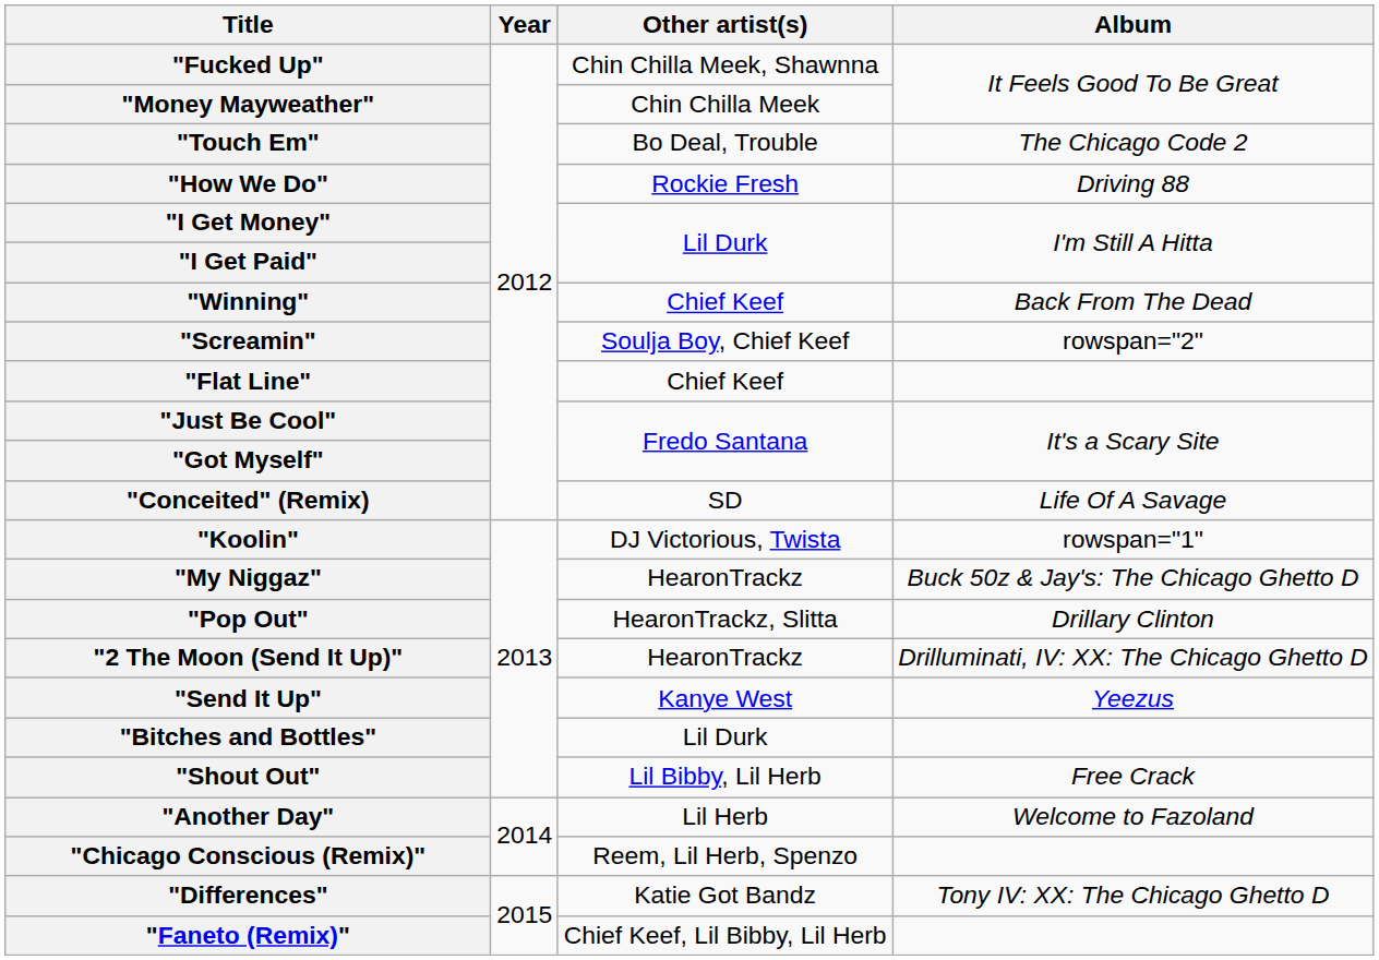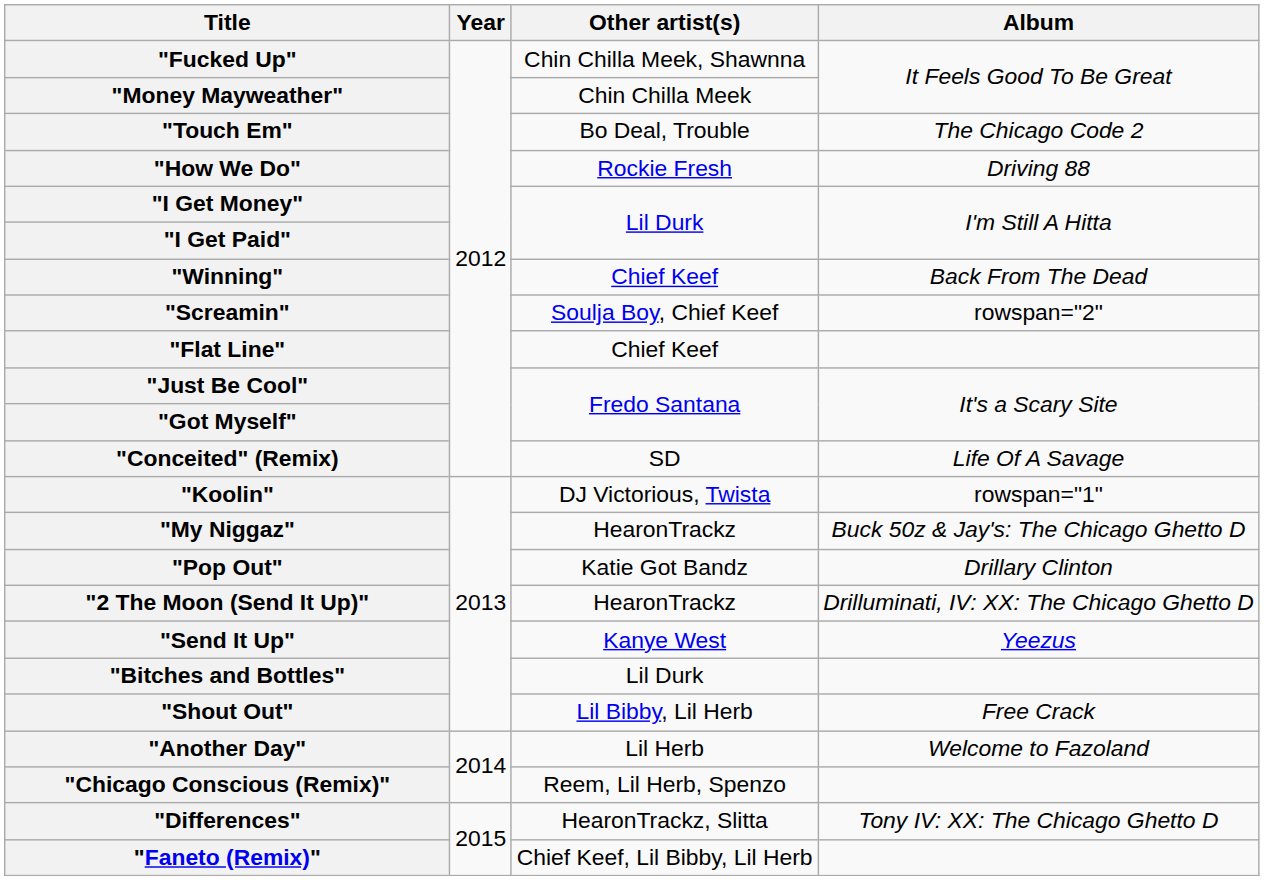"Pop Out" | Other artist(s): HearonTrackz, Slitta -> Katie Got Bandz
"Differences" | Other artist(s): Katie Got Bandz -> HearonTrackz, Slitta
